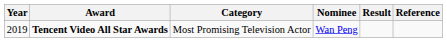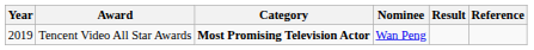row 2 | Award: bold -> normal
row 2 | Category: normal -> bold
